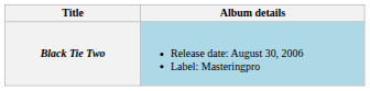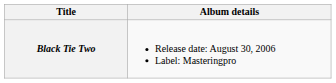Black Tie Two | Album details: lightblue background -> no background
